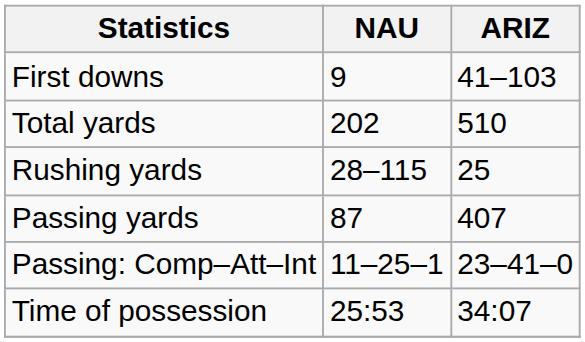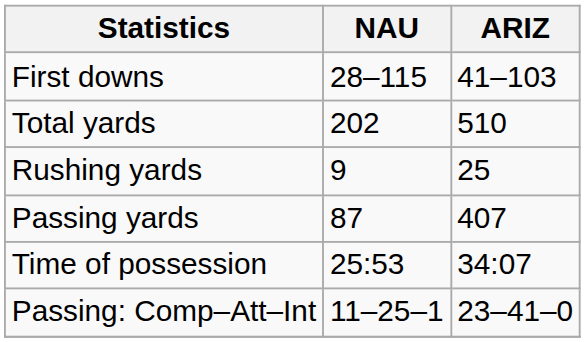First downs | NAU: 9 -> 28–115
Rushing yards | NAU: 28–115 -> 9
rows swapped: Passing: Comp–Att–Int <-> Time of possession
